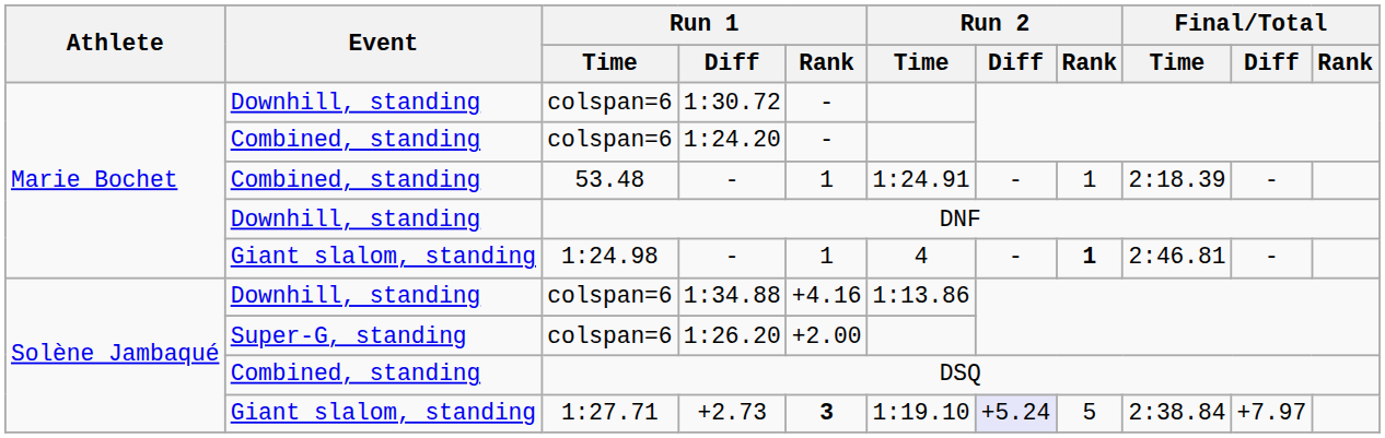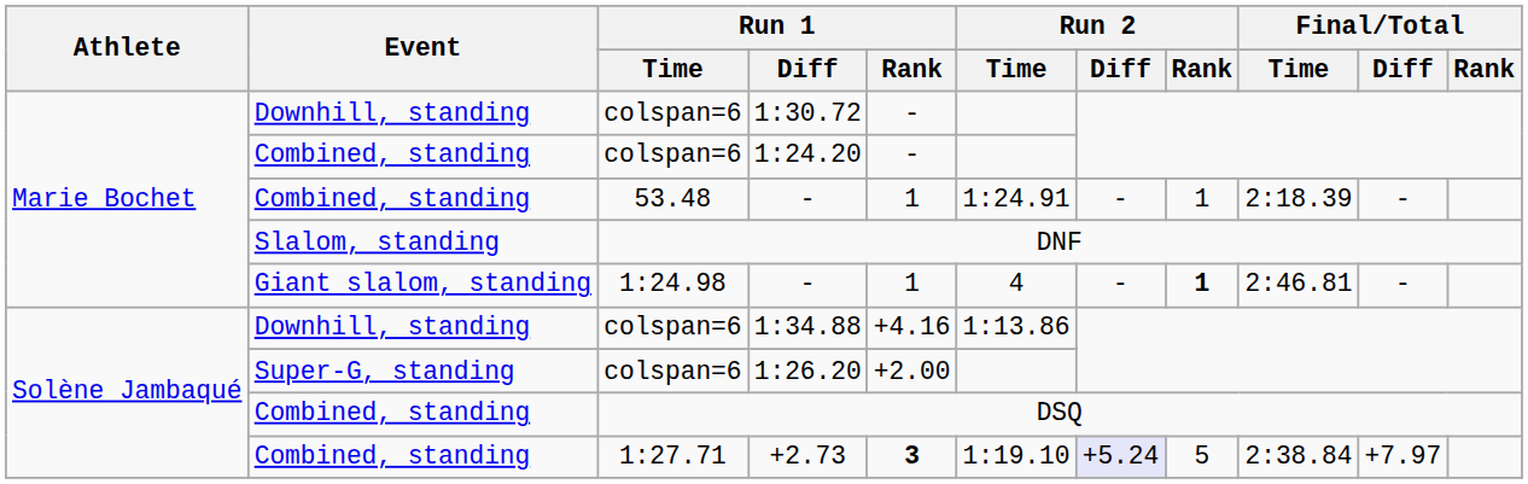DNF | Event: Downhill, standing -> Slalom, standing
+2.73 | Event: Giant slalom, standing -> Combined, standing
